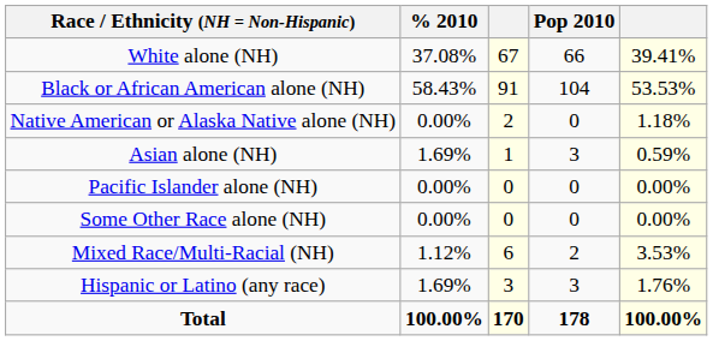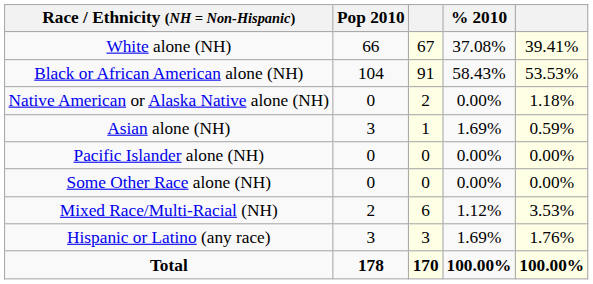columns swapped: Pop 2010 <-> % 2010
